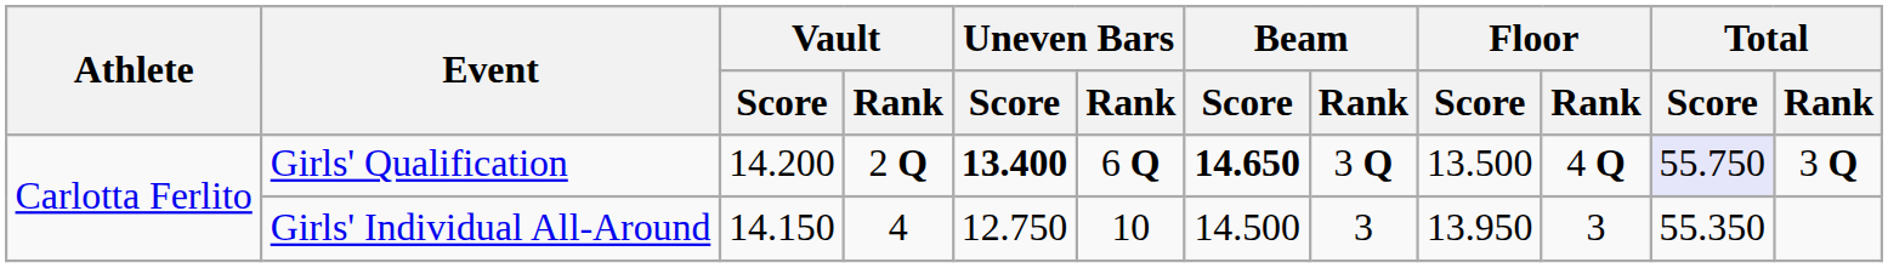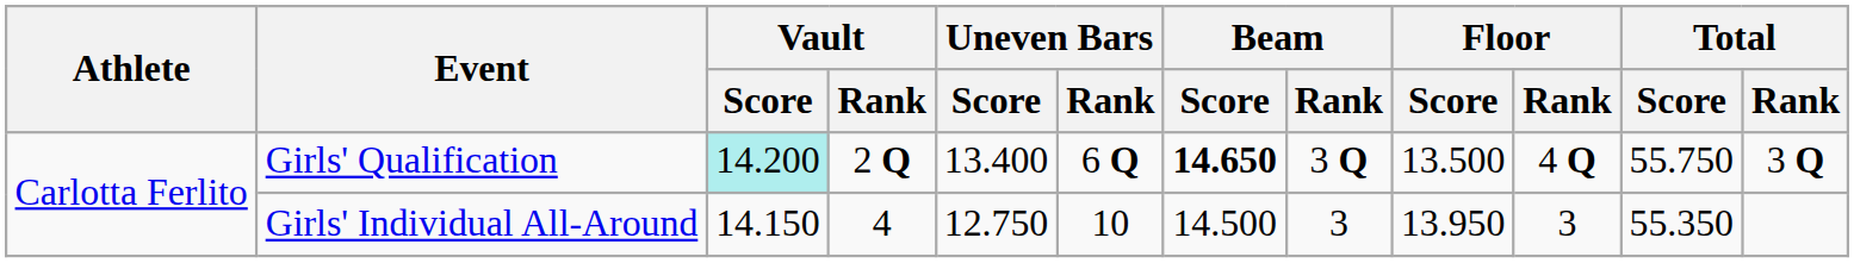Girls' Qualification | Vault / Score: no background -> paleturquoise background
Girls' Qualification | Uneven Bars / Score: bold -> normal
Girls' Qualification | Total / Score: lavender background -> no background
